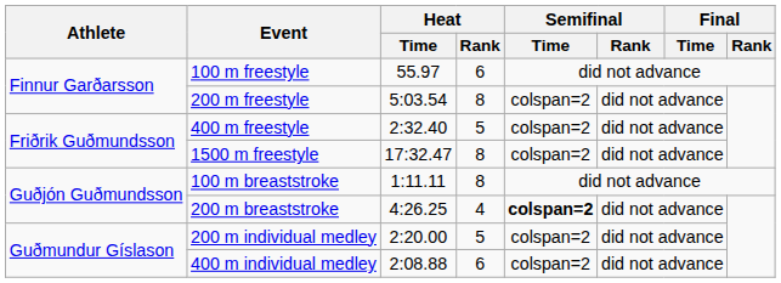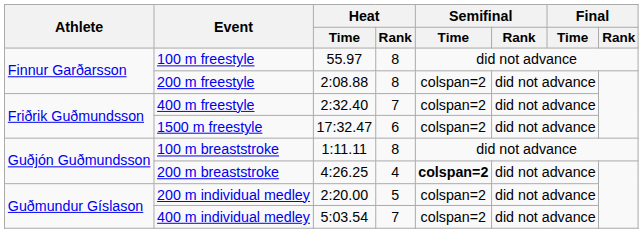100 m freestyle | Heat / Rank: 6 -> 8
200 m freestyle | Heat / Time: 5:03.54 -> 2:08.88
400 m freestyle | Heat / Rank: 5 -> 7
1500 m freestyle | Heat / Rank: 8 -> 6
400 m individual medley | Heat / Time: 2:08.88 -> 5:03.54
400 m individual medley | Heat / Rank: 6 -> 7
